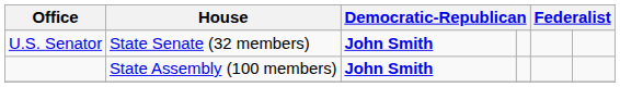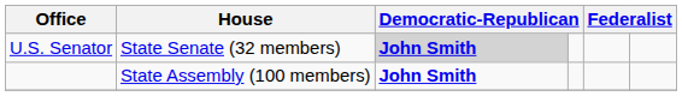U.S. Senator | column 3: no background -> lightgrey background
